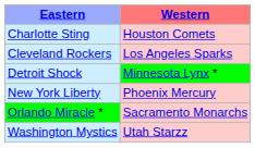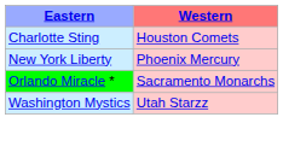- row: Cleveland Rockers | Los Angeles Sparks
- row: Detroit Shock | Minnesota Lynx *
